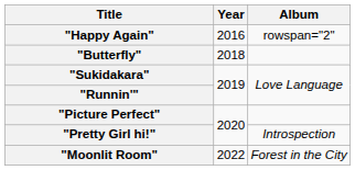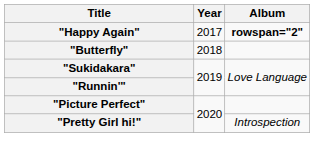"Happy Again" | Year: 2016 -> 2017
"Happy Again" | Album: normal -> bold
- row: "Moonlit Room" | 2022 | Forest in the City
